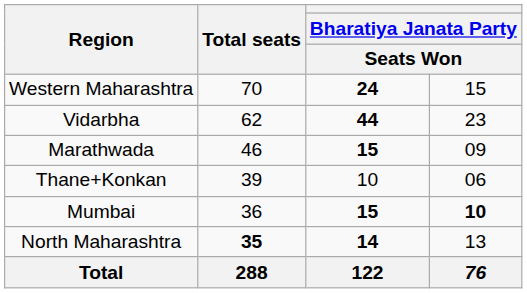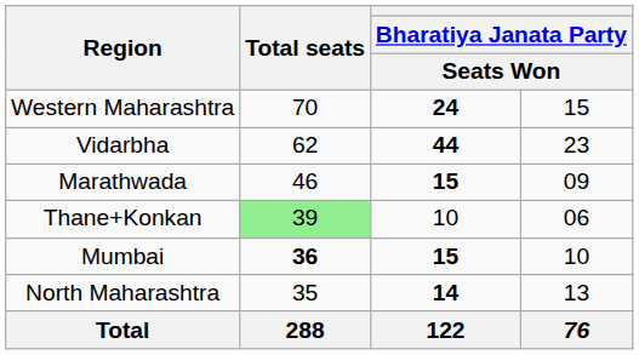Thane+Konkan | Total seats: no background -> lightgreen background
Mumbai | Total seats: normal -> bold
Mumbai | column 4: bold -> normal
North Maharashtra | Total seats: bold -> normal
